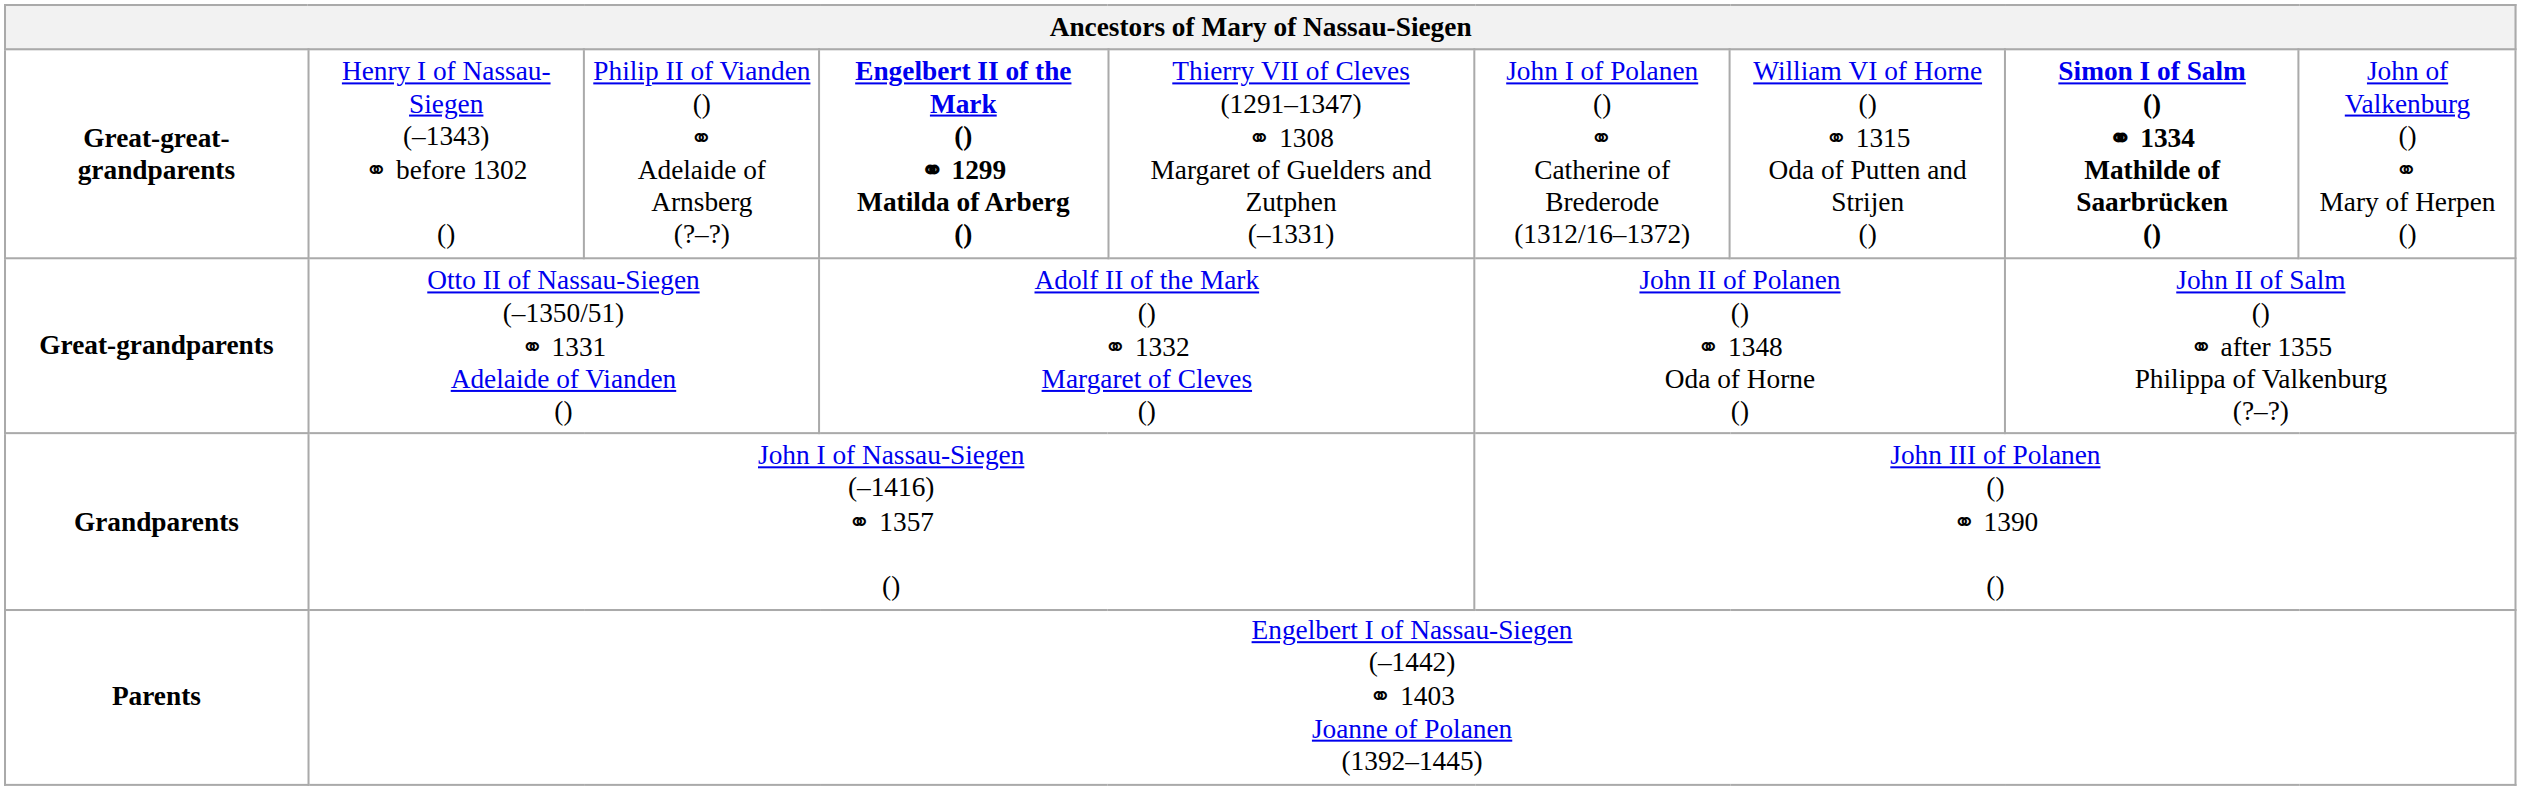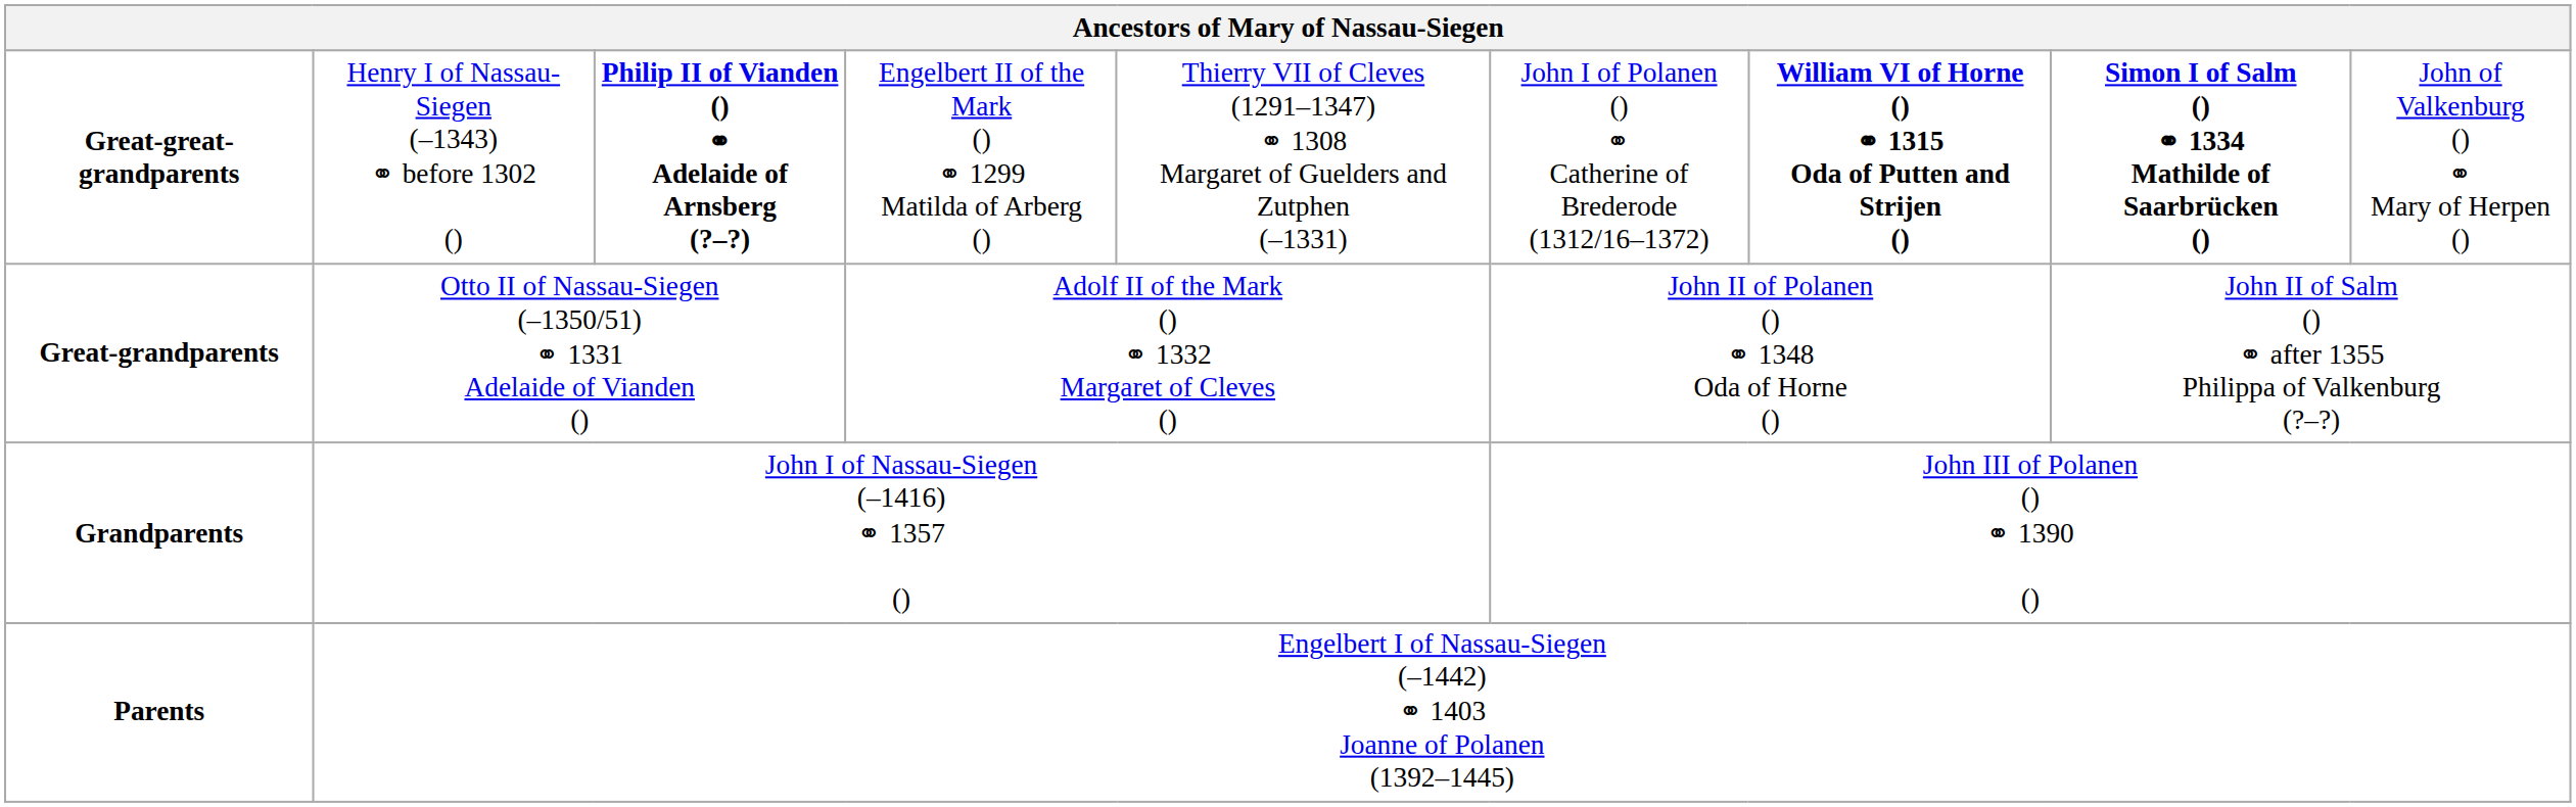Great-great-grandparents | column 3: normal -> bold
Great-great-grandparents | column 4: bold -> normal
Great-great-grandparents | column 7: normal -> bold
